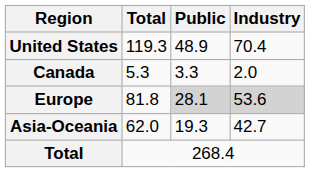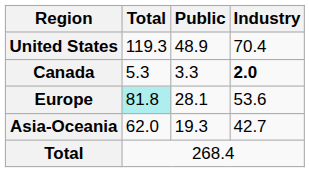Canada | Industry: normal -> bold
Europe | Total: no background -> paleturquoise background
Europe | Public: lightgrey background -> no background
Europe | Industry: lightgrey background -> no background
